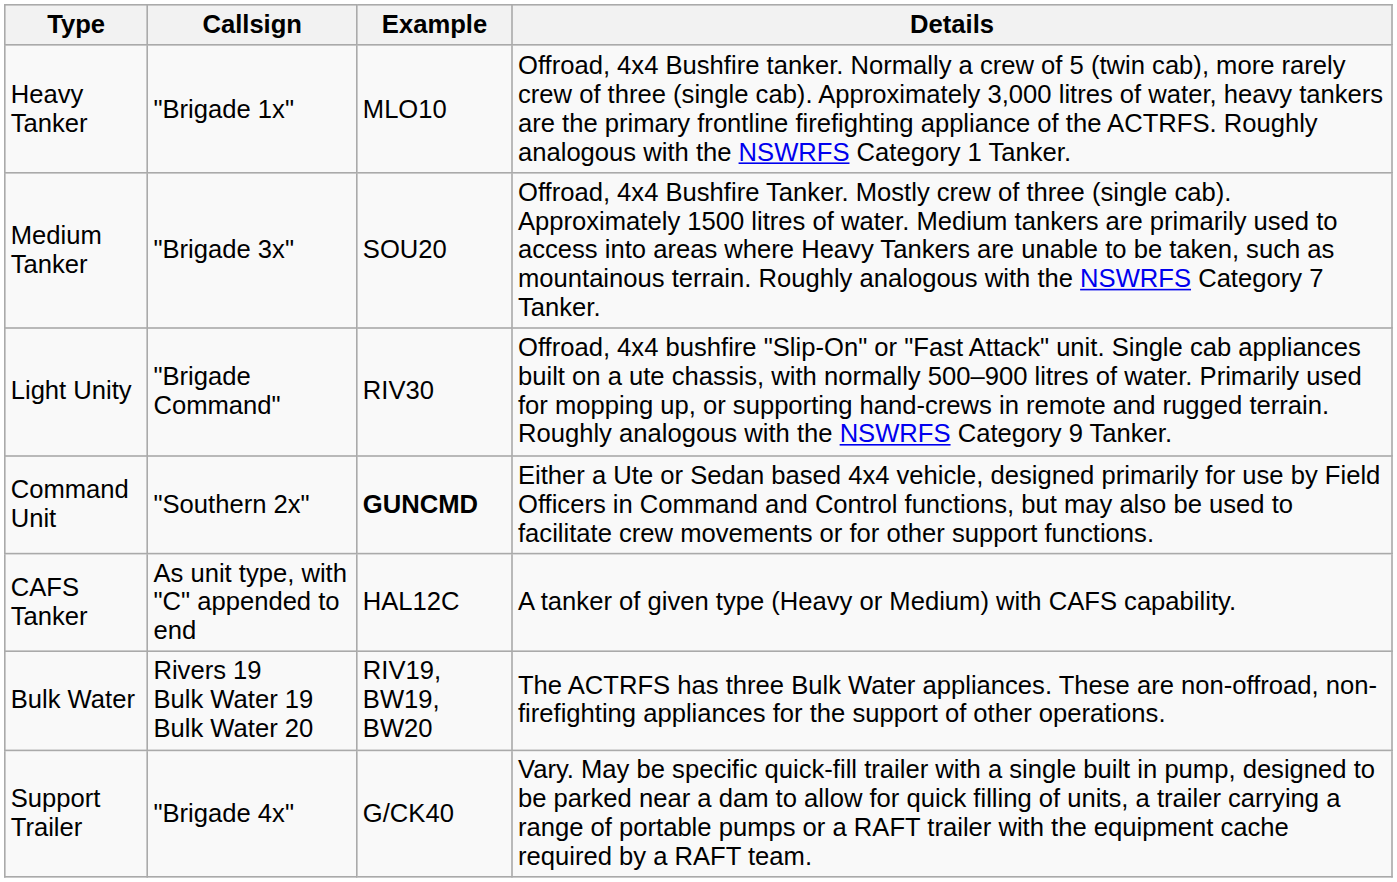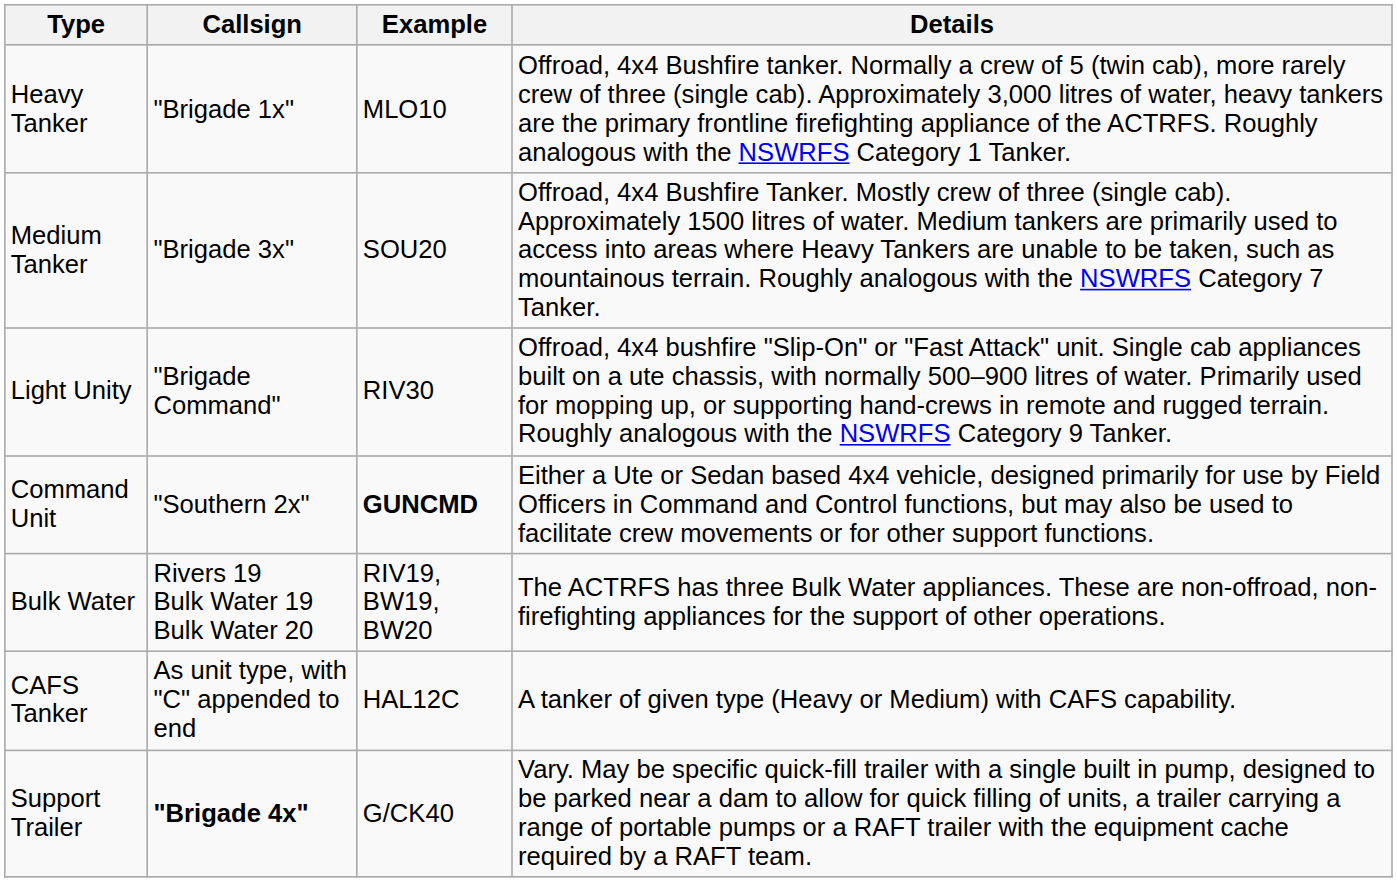rows swapped: CAFS Tanker <-> Bulk Water
Support Trailer | Callsign: normal -> bold
